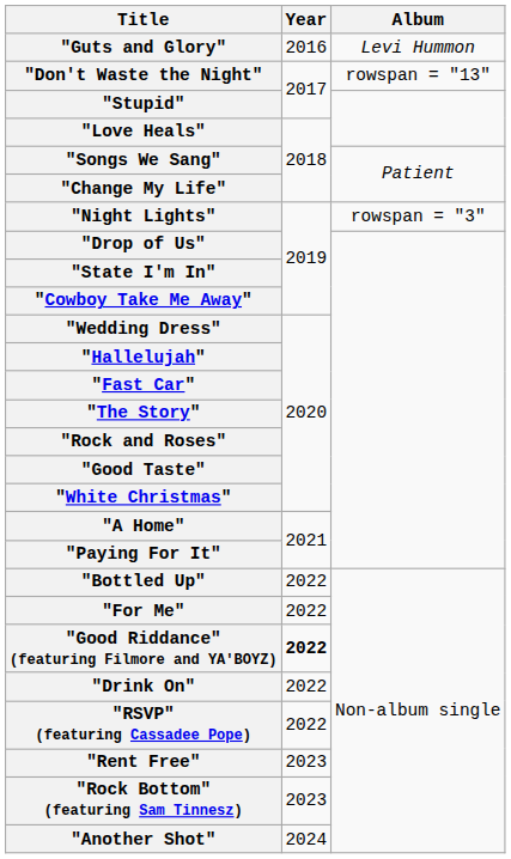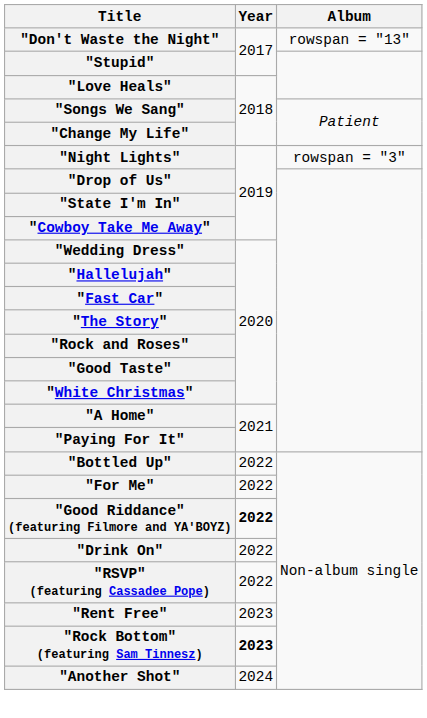- row: "Guts and Glory" | 2016 | Levi Hummon
"Rock Bottom" (featuring Sam Tinnesz) | Year: normal -> bold
